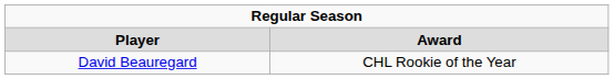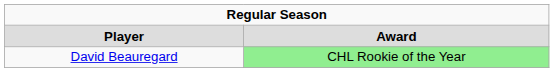David Beauregard | column 2: no background -> lightgreen background
